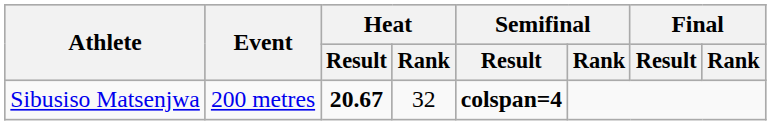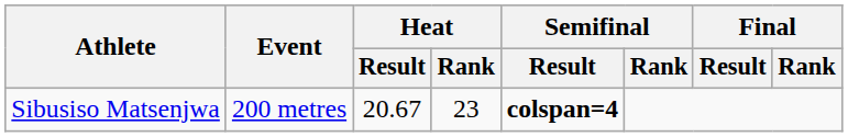Sibusiso Matsenjwa | Heat / Result: bold -> normal
Sibusiso Matsenjwa | Heat / Rank: 32 -> 23
